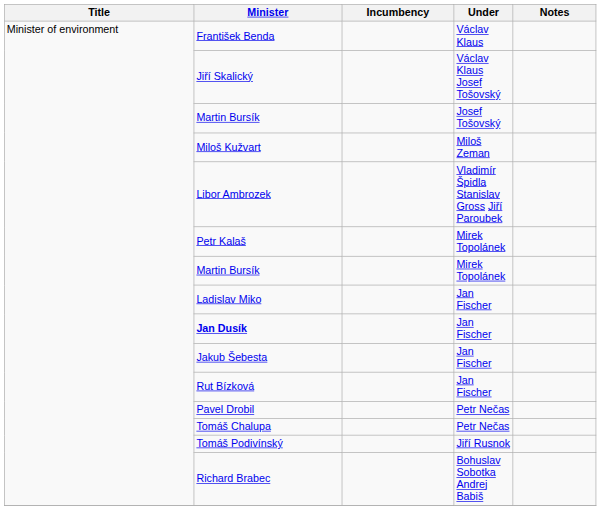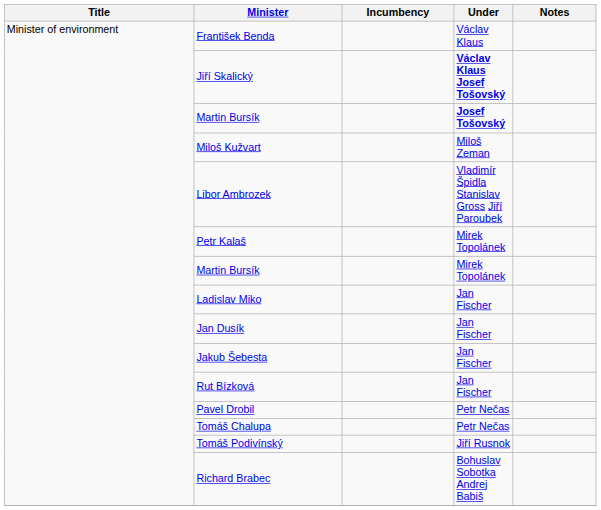Jiří Skalický | Under: normal -> bold
Martin Bursík / Josef Tošovský | Under: normal -> bold
Jan Dusík | Minister: bold -> normal
